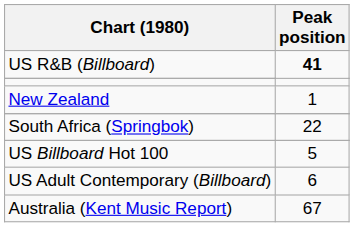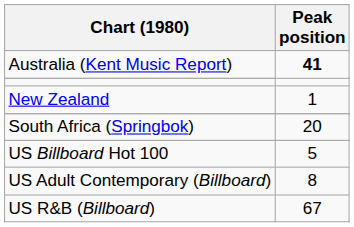row 2 | Chart (1980): US R&B (Billboard) -> Australia (Kent Music Report)
row 5 | Peak position: 22 -> 20
row 7 | Peak position: 6 -> 8
row 8 | Chart (1980): Australia (Kent Music Report) -> US R&B (Billboard)
